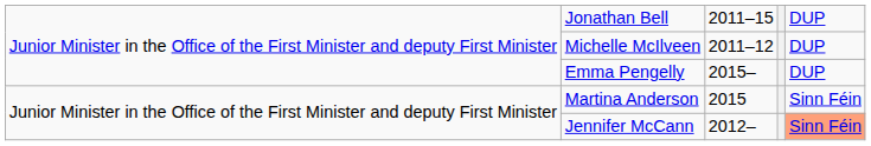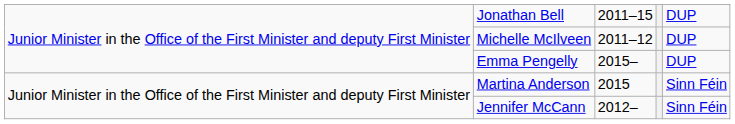Jennifer McCann | column 5: lightsalmon background -> no background
